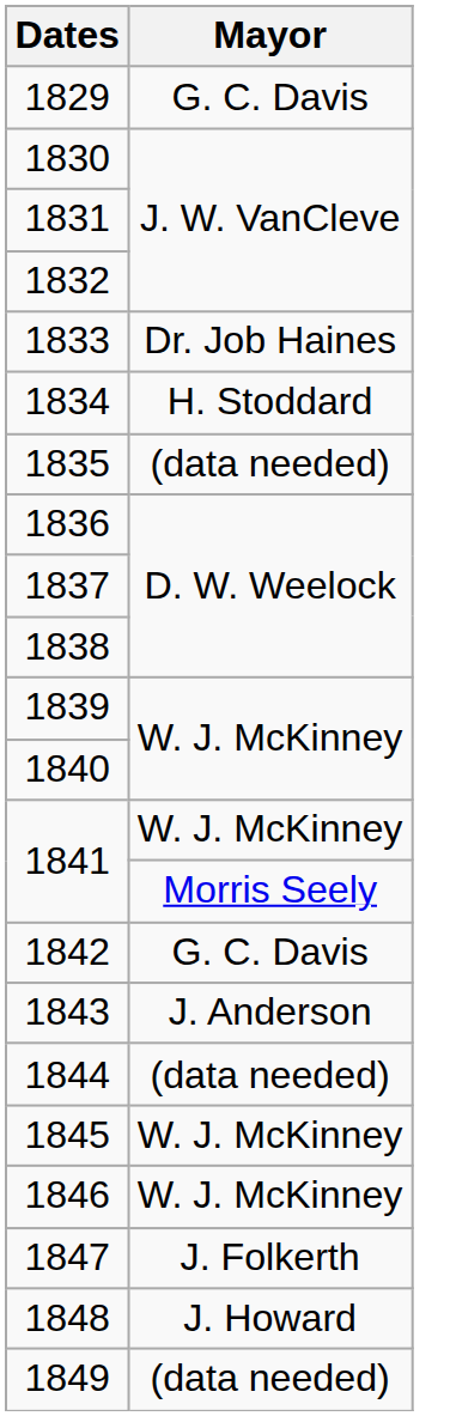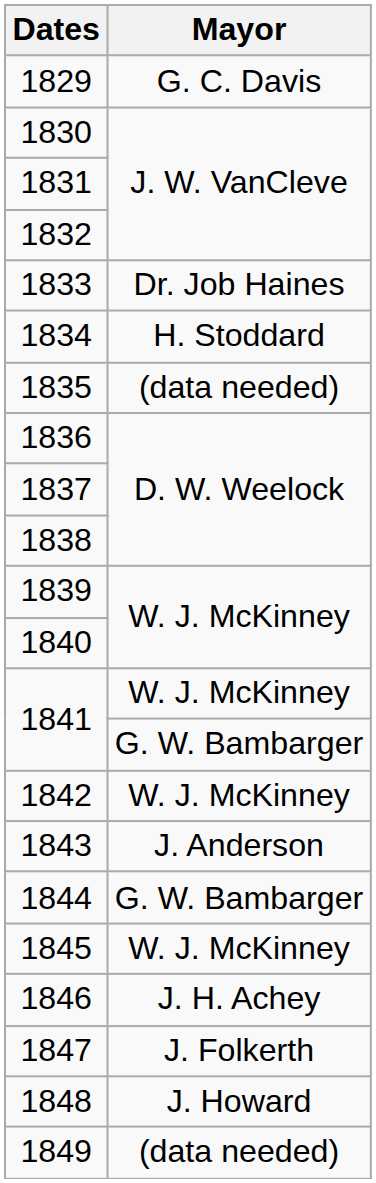row 15 | Mayor: Morris Seely -> G. W. Bambarger
row 16 | Mayor: G. C. Davis -> W. J. McKinney
row 18 | Mayor: (data needed) -> G. W. Bambarger
row 20 | Mayor: W. J. McKinney -> J. H. Achey
